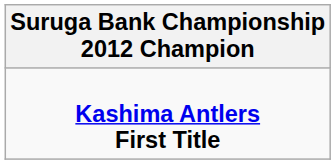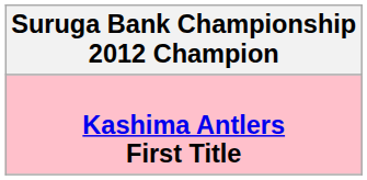row 2 | column 1: no background -> pink background
